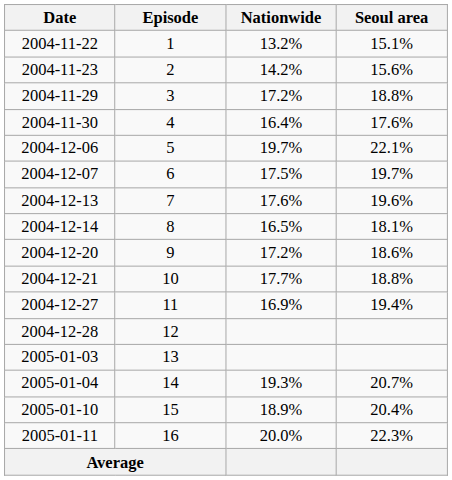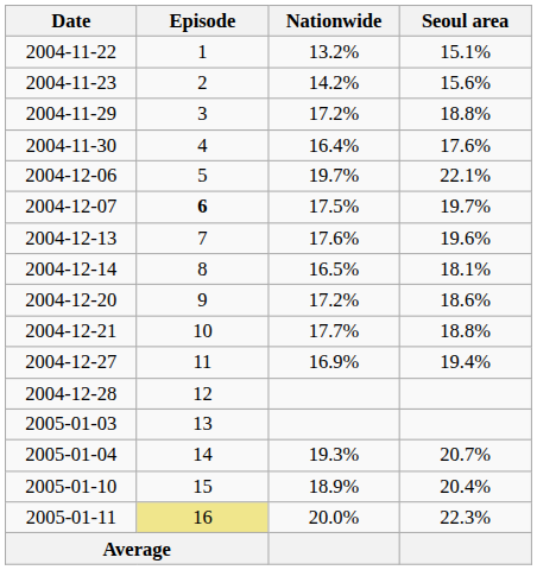2004-12-07 | Episode: normal -> bold
2005-01-11 | Episode: no background -> khaki background
